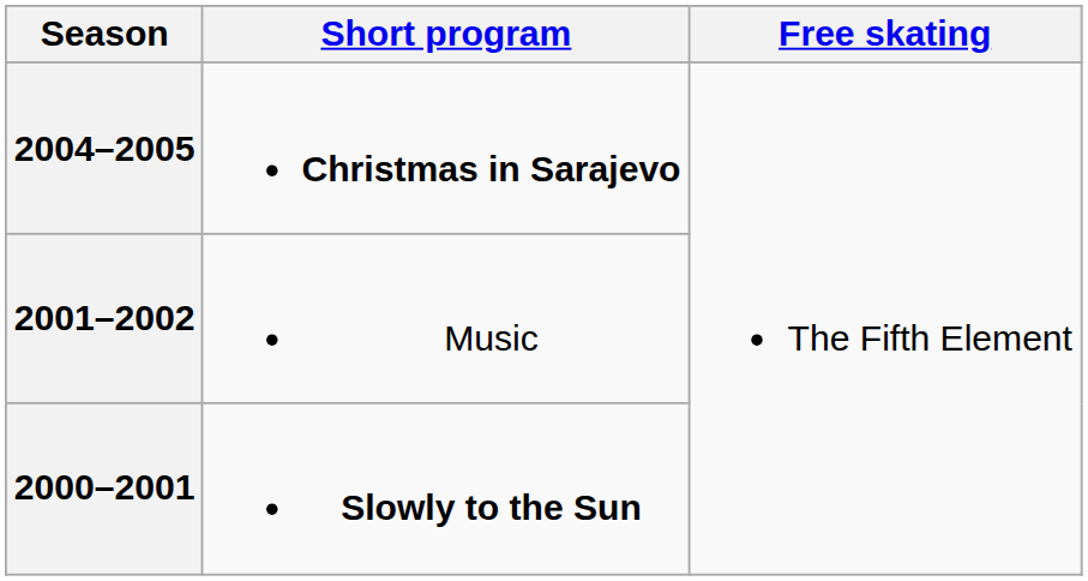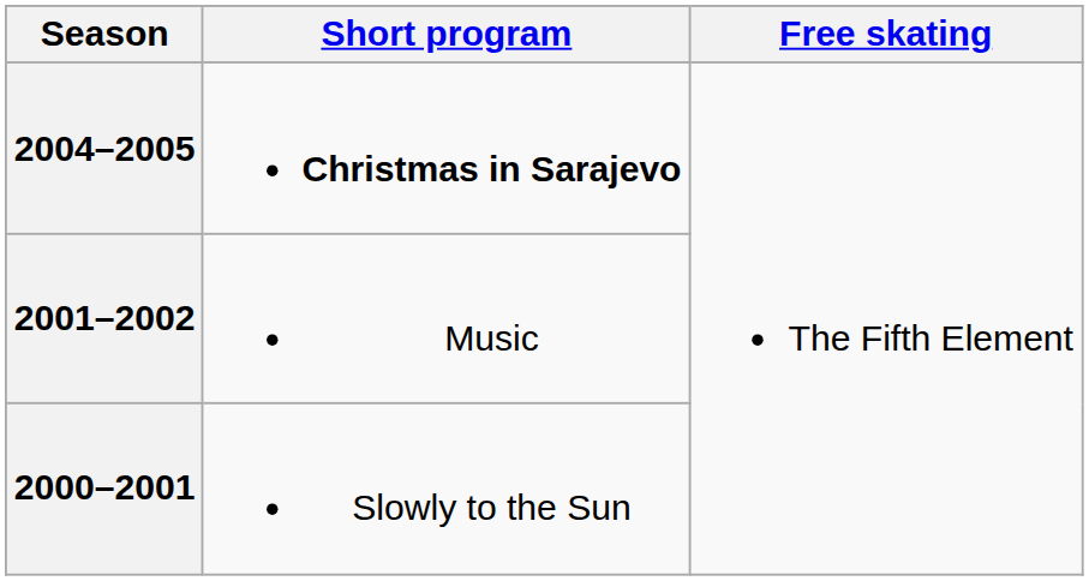2000–2001 | Short program: bold -> normal
